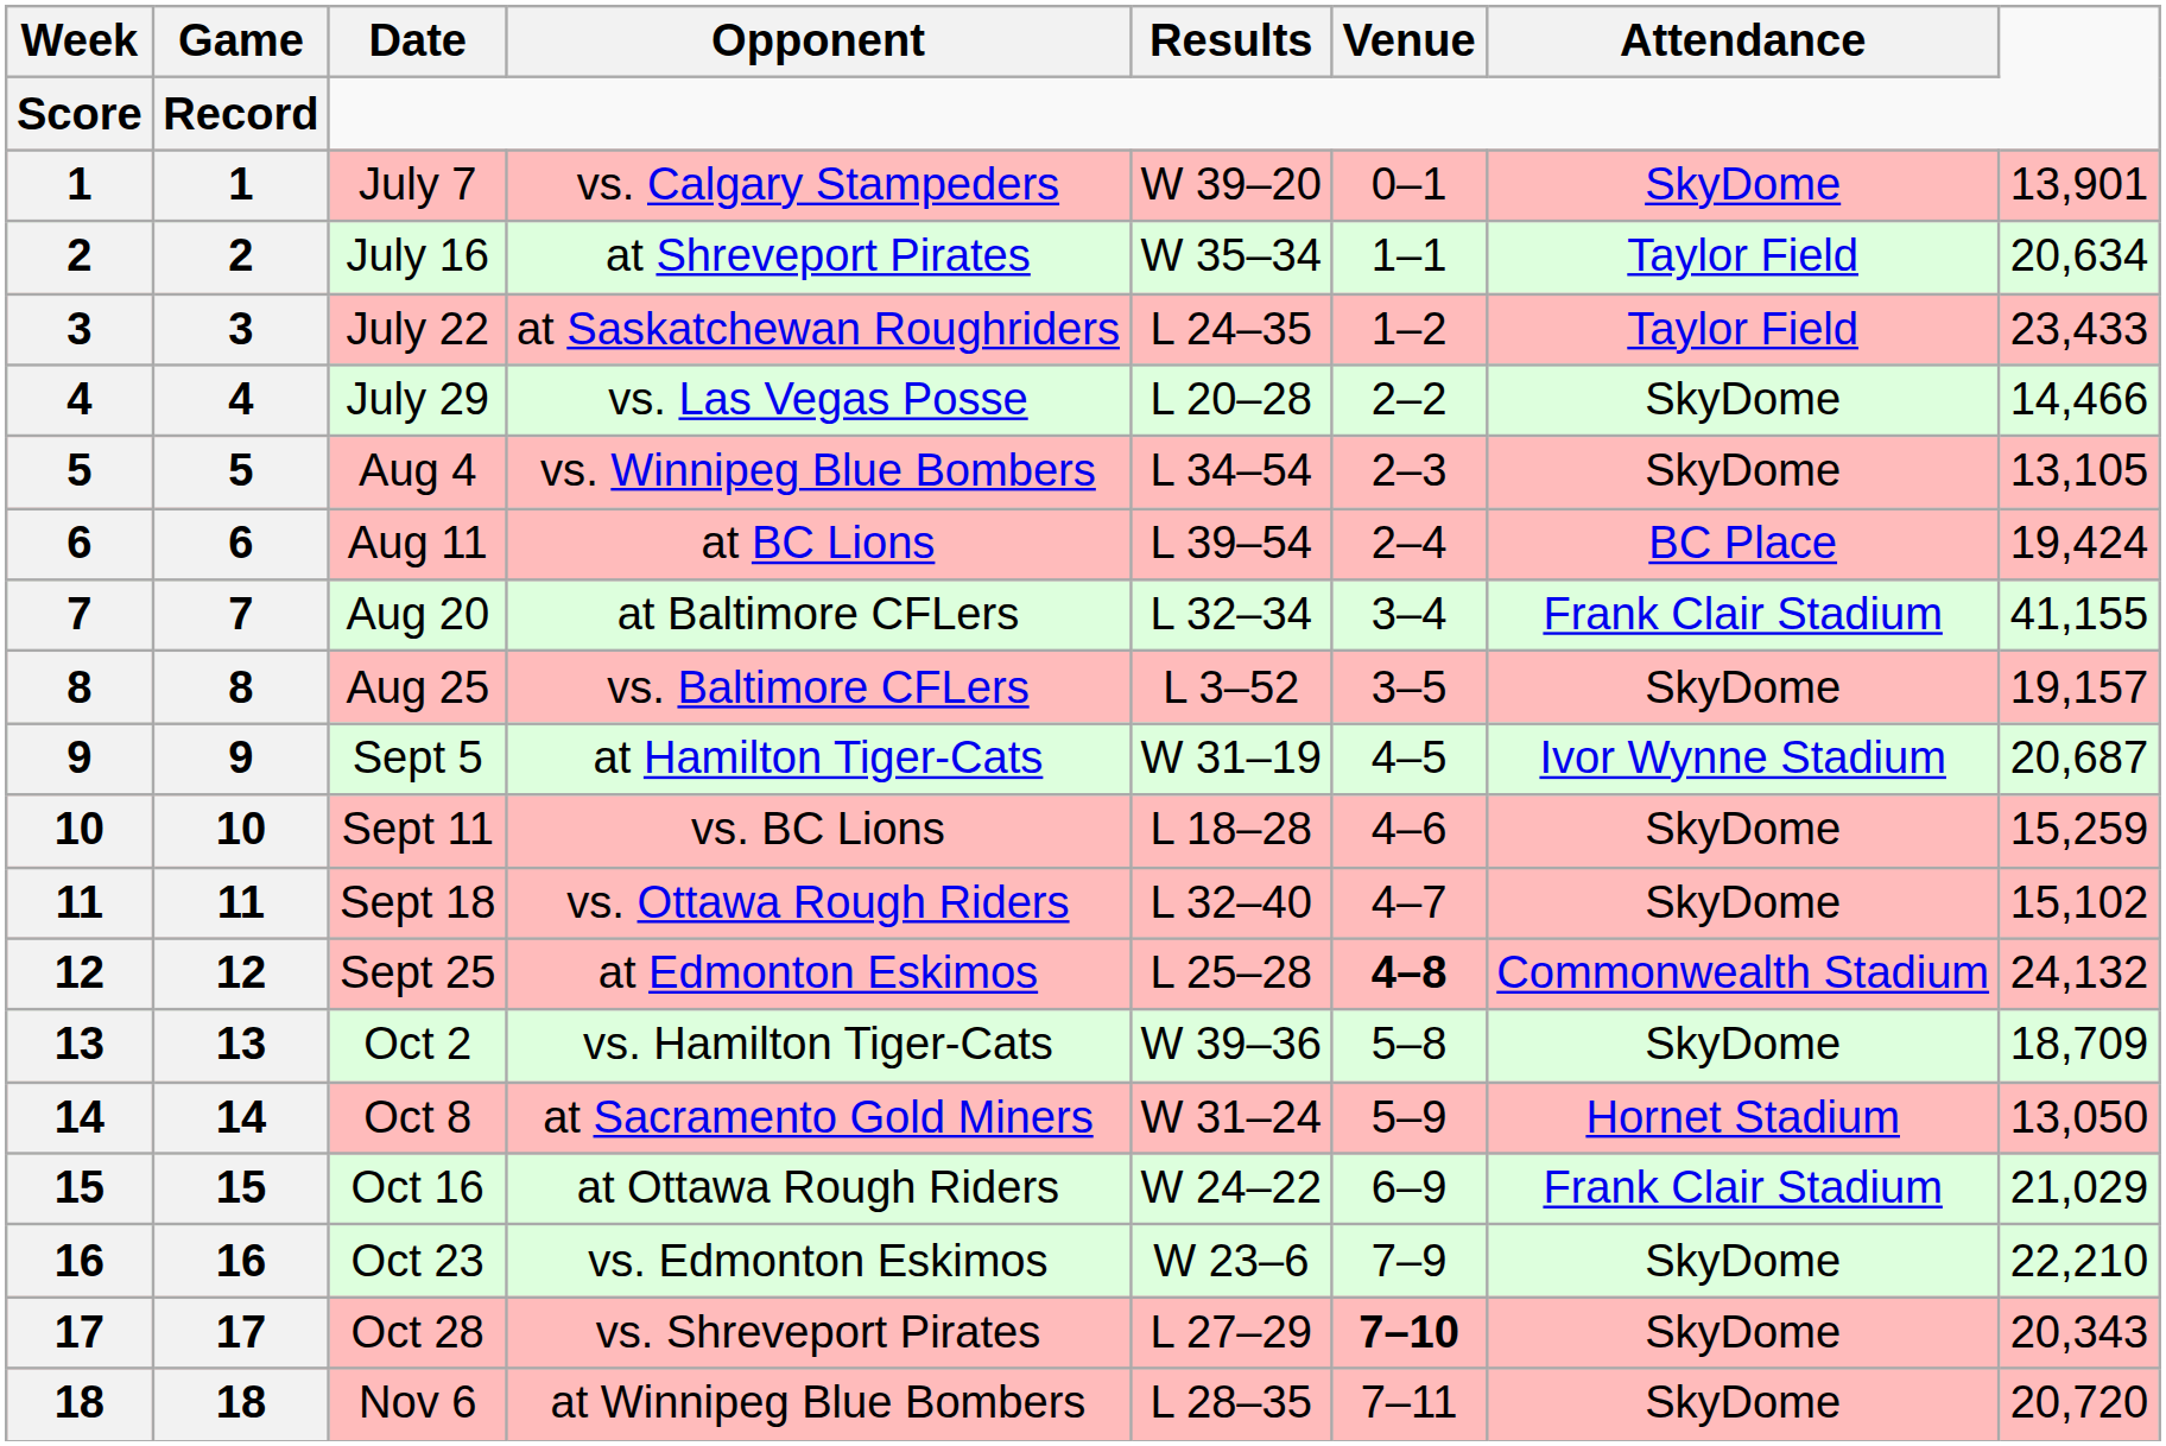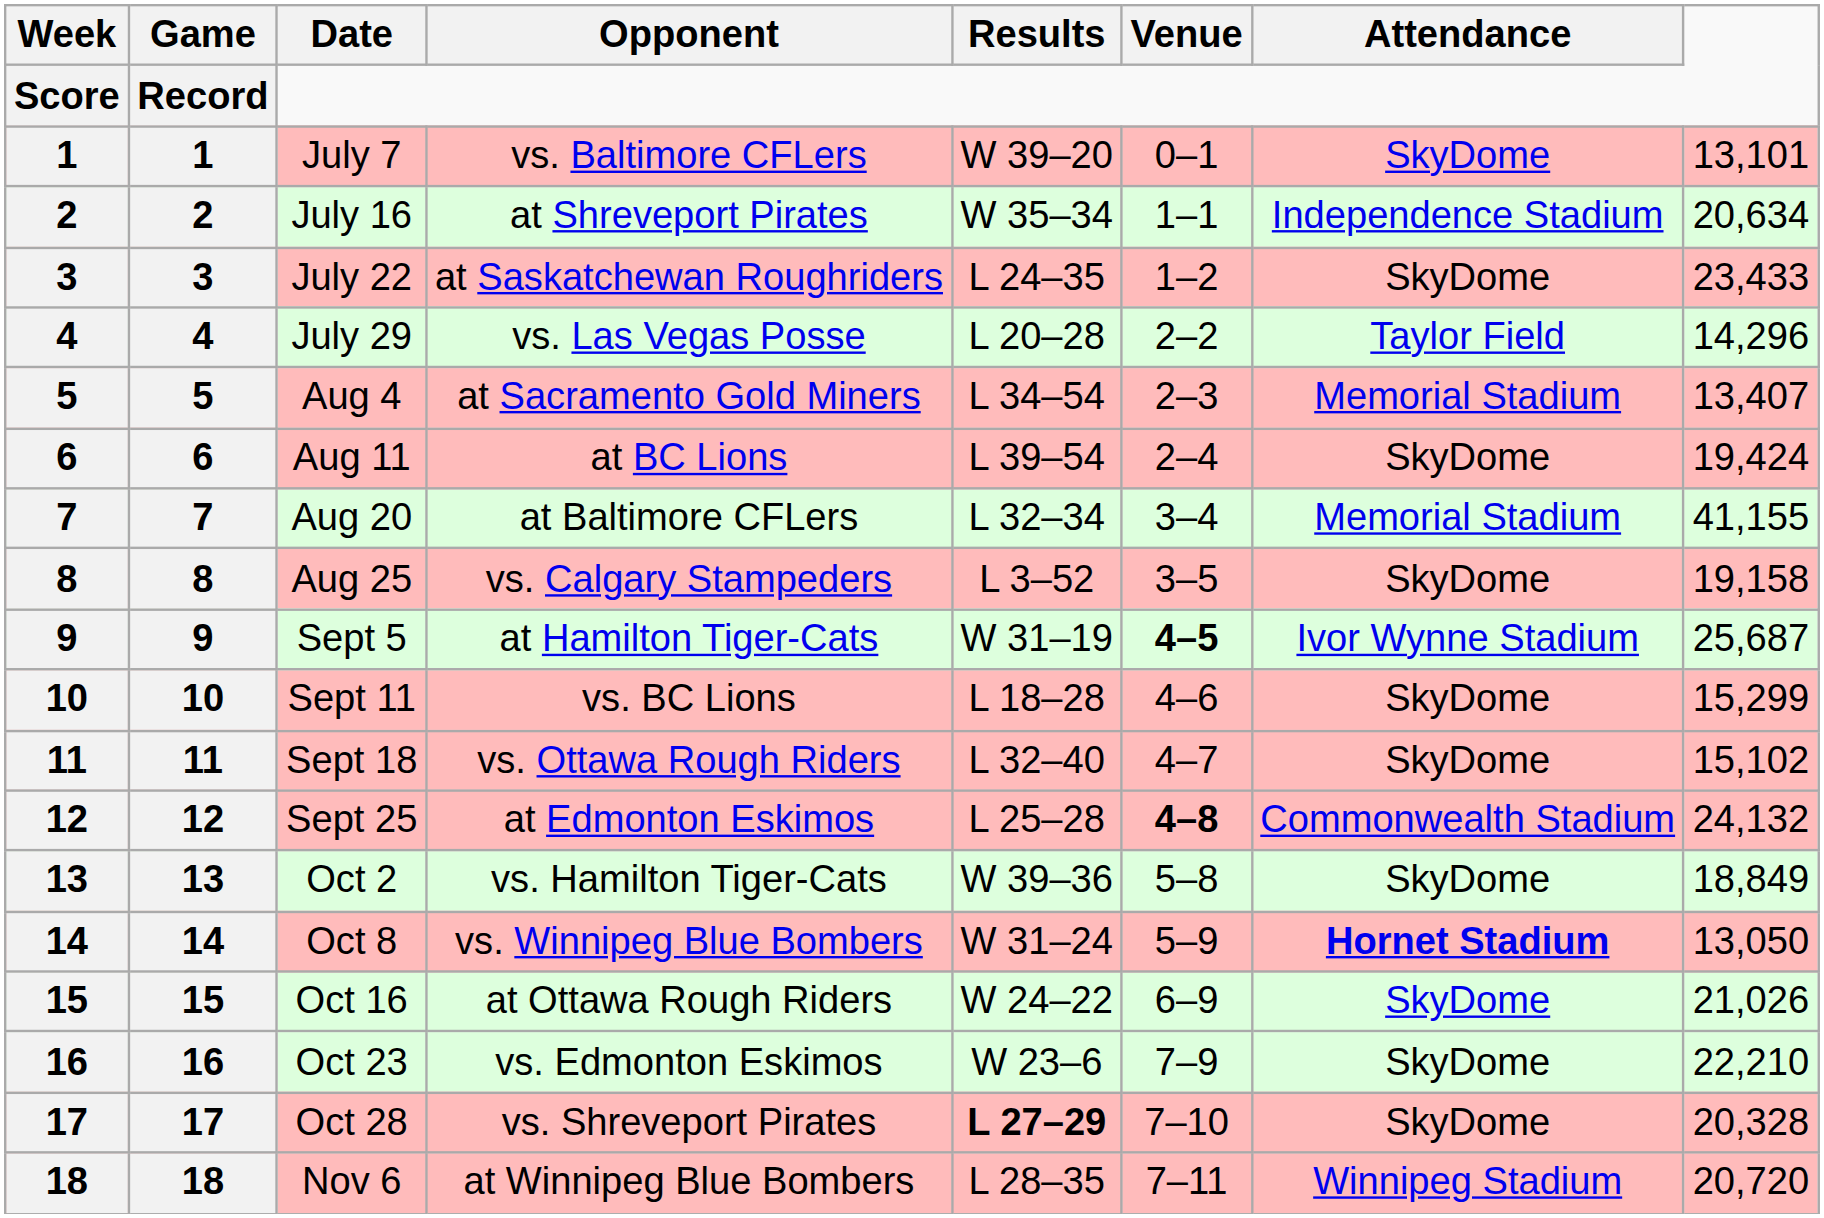July 7 | Opponent: vs. Calgary Stampeders -> vs. Baltimore CFLers
July 7 | column 8: 13,901 -> 13,101
July 16 | Attendance: Taylor Field -> Independence Stadium
July 22 | Attendance: Taylor Field -> SkyDome
July 29 | Attendance: SkyDome -> Taylor Field
July 29 | column 8: 14,466 -> 14,296
Aug 4 | Opponent: vs. Winnipeg Blue Bombers -> at Sacramento Gold Miners
Aug 4 | Attendance: SkyDome -> Memorial Stadium
Aug 4 | column 8: 13,105 -> 13,407
Aug 11 | Attendance: BC Place -> SkyDome
Aug 20 | Attendance: Frank Clair Stadium -> Memorial Stadium
Aug 25 | Opponent: vs. Baltimore CFLers -> vs. Calgary Stampeders
Aug 25 | column 8: 19,157 -> 19,158
Sept 5 | Venue: normal -> bold
Sept 5 | column 8: 20,687 -> 25,687
Sept 11 | column 8: 15,259 -> 15,299
Oct 2 | column 8: 18,709 -> 18,849
Oct 8 | Opponent: at Sacramento Gold Miners -> vs. Winnipeg Blue Bombers
Oct 8 | Attendance: normal -> bold
Oct 16 | Attendance: Frank Clair Stadium -> SkyDome
Oct 16 | column 8: 21,029 -> 21,026
Oct 28 | Results: normal -> bold
Oct 28 | Venue: bold -> normal
Oct 28 | column 8: 20,343 -> 20,328
Nov 6 | Attendance: SkyDome -> Winnipeg Stadium
